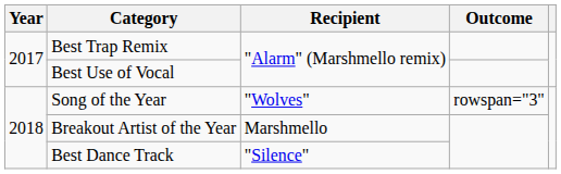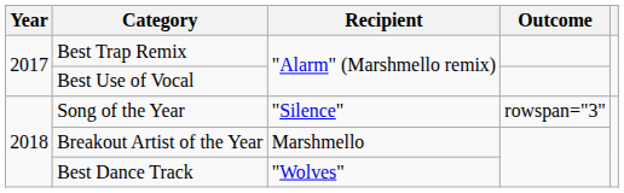Song of the Year | Recipient: "Wolves" -> "Silence"
Best Dance Track | Recipient: "Silence" -> "Wolves"
